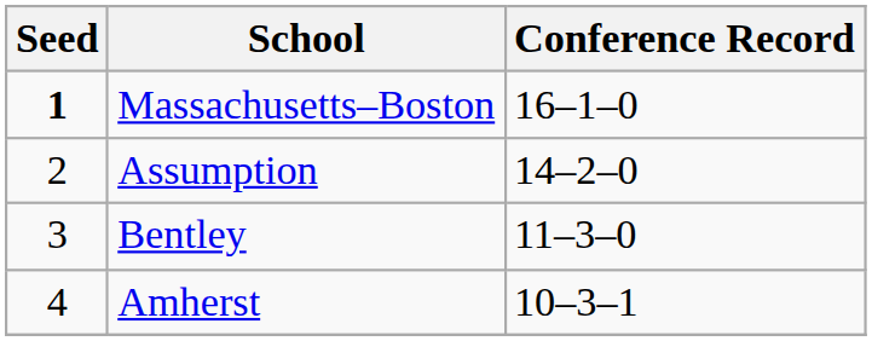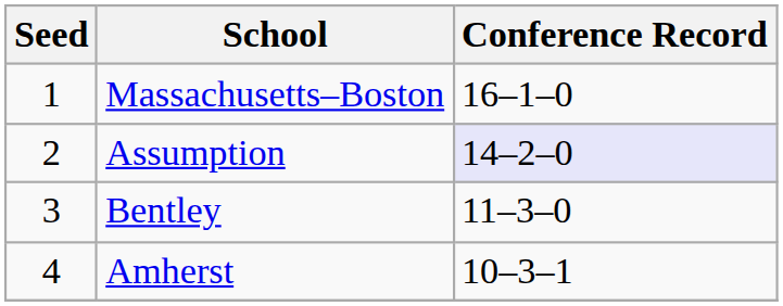Massachusetts–Boston | Seed: bold -> normal
Assumption | Conference Record: no background -> lavender background
